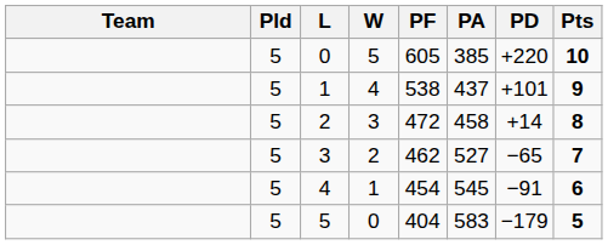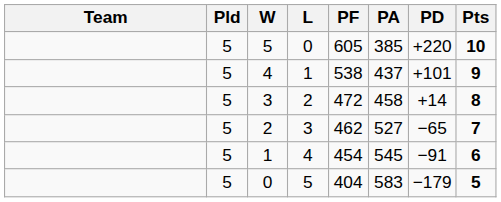columns swapped: W <-> L
